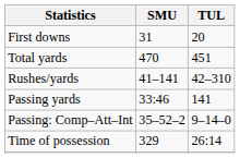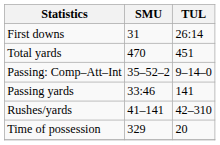First downs | TUL: 20 -> 26:14
rows swapped: Rushes/yards <-> Passing: Comp–Att–Int
Time of possession | TUL: 26:14 -> 20
